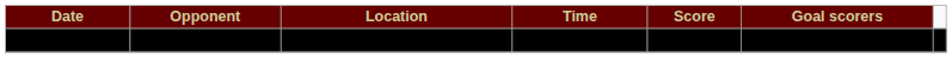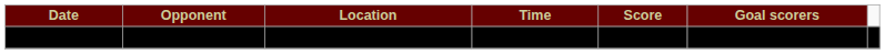vs. McGill | Date: normal -> bold
vs. McGill | Location: bold -> normal
